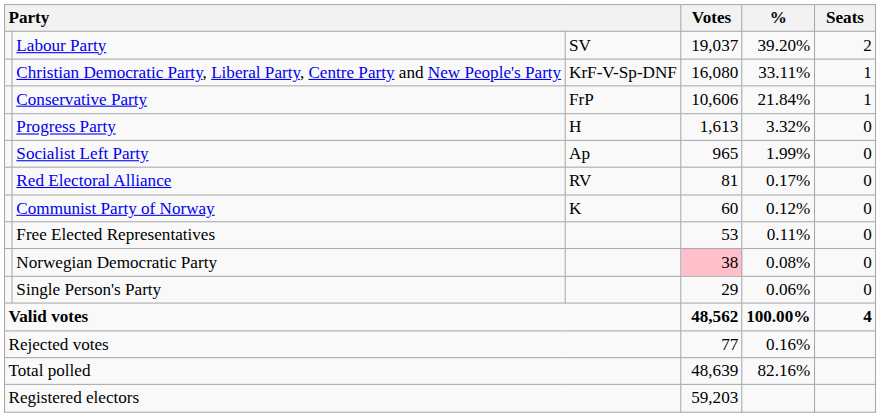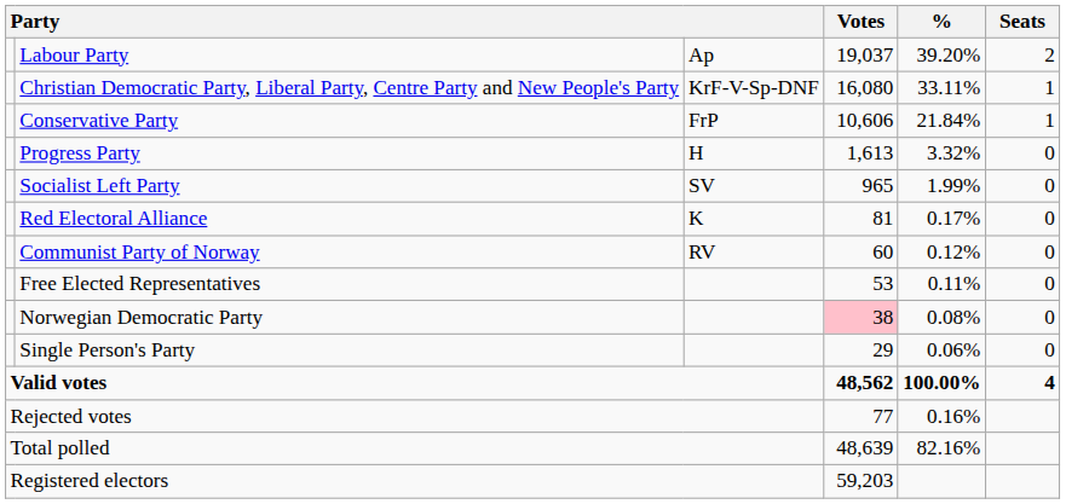Labour Party | column 3: SV -> Ap
Socialist Left Party | column 3: Ap -> SV
Red Electoral Alliance | column 3: RV -> K
Communist Party of Norway | column 3: K -> RV
